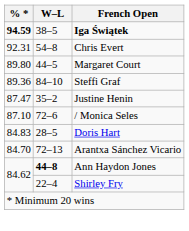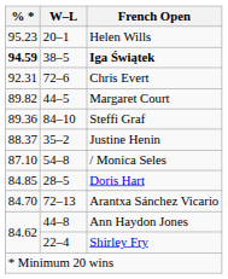+ row: 95.23 | 20–1 | Helen Wills
Chris Evert | W–L: 54–8 -> 72–6
Margaret Court | % *: 89.80 -> 89.82
Justine Henin | % *: 87.47 -> 88.37
/ Monica Seles | W–L: 72–6 -> 54–8
Doris Hart | % *: 84.83 -> 84.85
Ann Haydon Jones | W–L: bold -> normal
